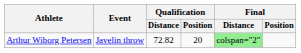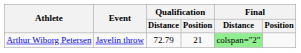Arthur Wiborg Petersen | Qualification / Distance: 72.82 -> 72.79
Arthur Wiborg Petersen | Qualification / Position: 20 -> 21
